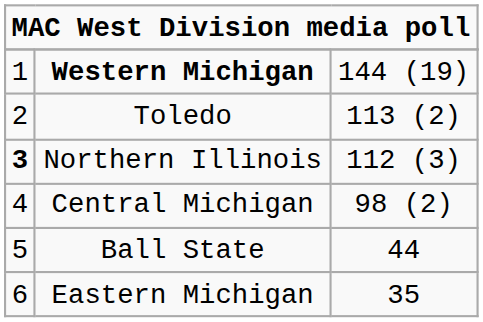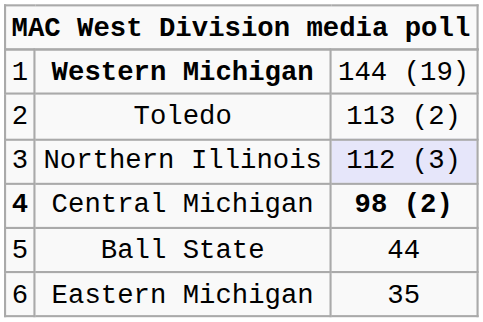Northern Illinois | column 1: bold -> normal
Northern Illinois | column 3: no background -> lavender background
Central Michigan | column 1: normal -> bold
Central Michigan | column 3: normal -> bold
